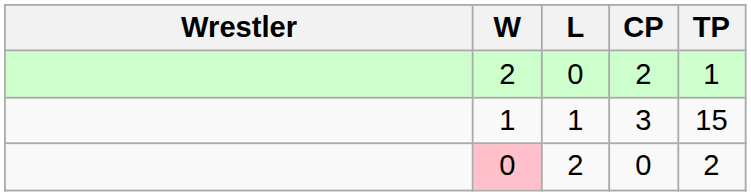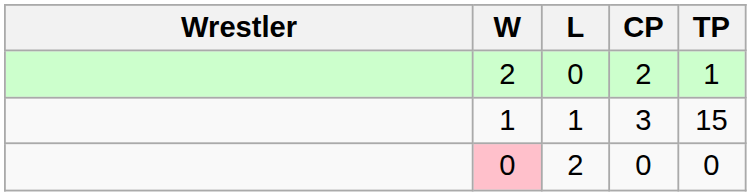row 4 | TP: 2 -> 0
